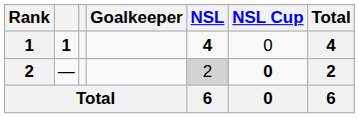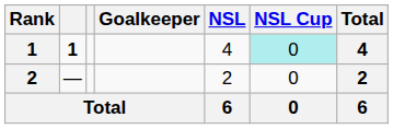row 2 | NSL: bold -> normal
row 2 | NSL Cup: no background -> paleturquoise background
row 3 | NSL: lightgrey background -> no background
row 3 | NSL Cup: bold -> normal
